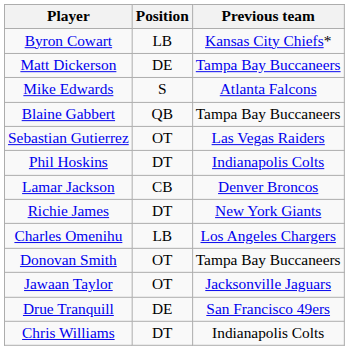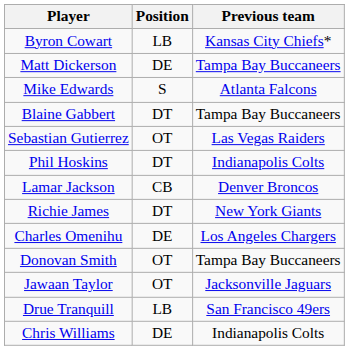Blaine Gabbert | Position: QB -> DT
Charles Omenihu | Position: LB -> DE
Drue Tranquill | Position: DE -> LB
Chris Williams | Position: DT -> DE
